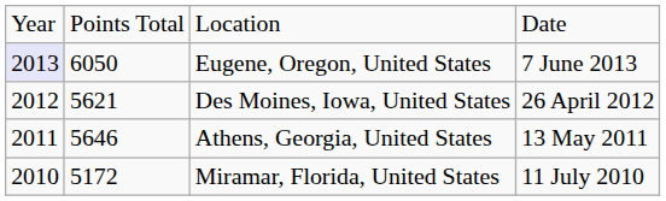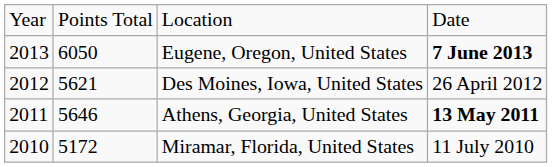Eugene, Oregon, United States | column 1: lavender background -> no background
Eugene, Oregon, United States | column 4: normal -> bold
Athens, Georgia, United States | column 4: normal -> bold
